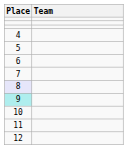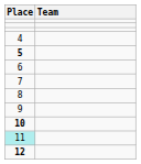row 6 | Place: normal -> bold
row 9 | Place: lavender background -> no background
row 10 | Place: paleturquoise background -> no background
row 11 | Place: normal -> bold
row 12 | Place: no background -> paleturquoise background
row 13 | Place: normal -> bold
